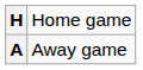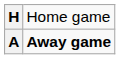A | column 2: normal -> bold
